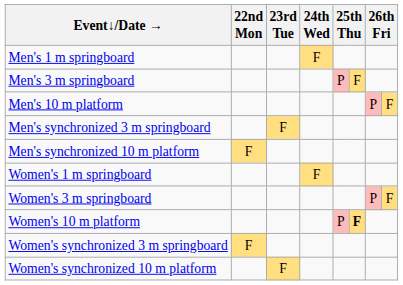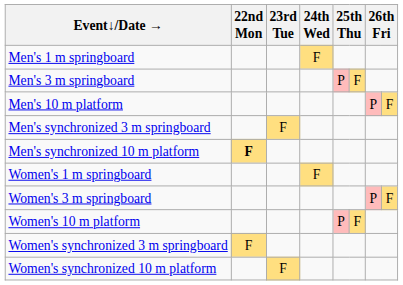Men's synchronized 10 m platform | 22nd Mon: normal -> bold
Women's 10 m platform | column 6: bold -> normal
